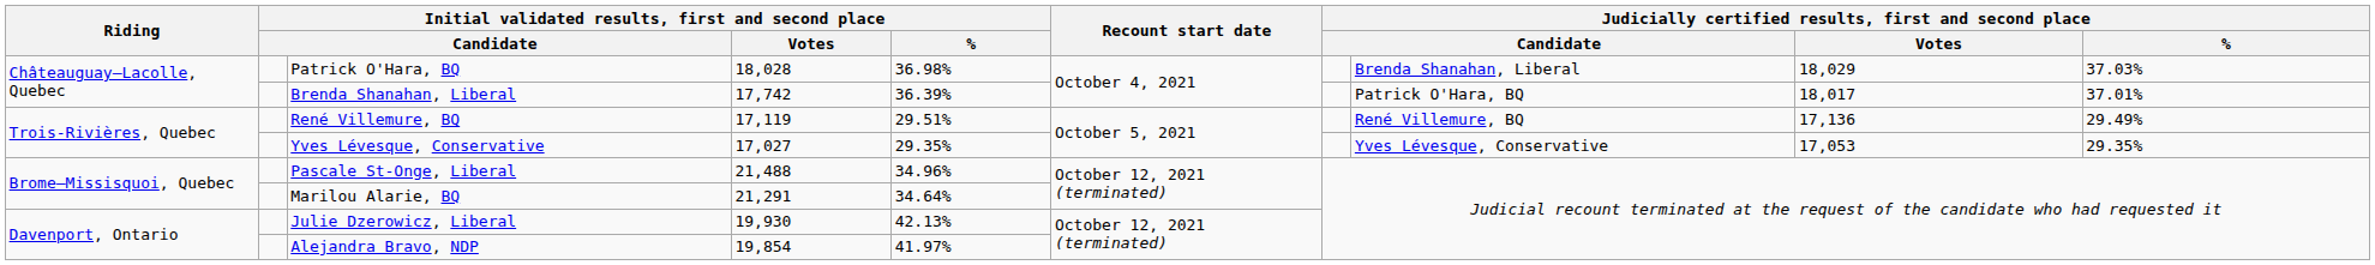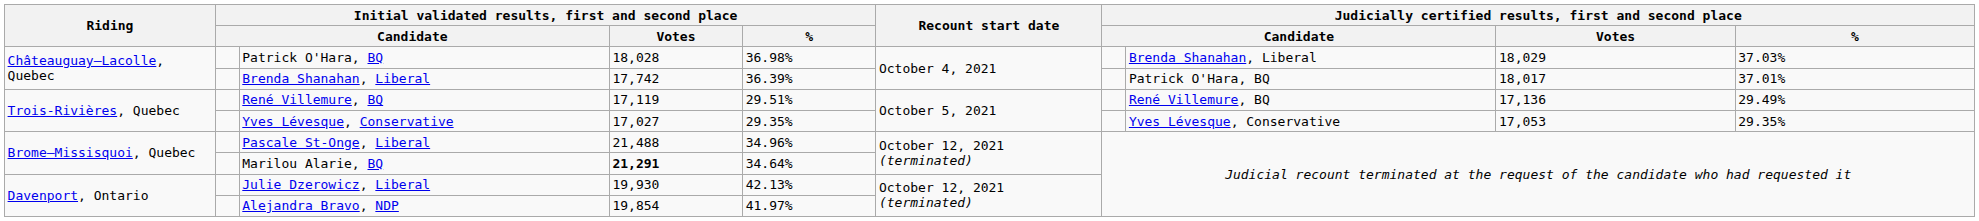Marilou Alarie, BQ | Initial validated results, first and second place / Votes: normal -> bold
